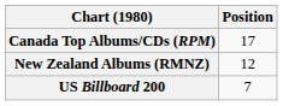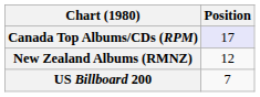Canada Top Albums/CDs (RPM) | Position: no background -> lavender background
